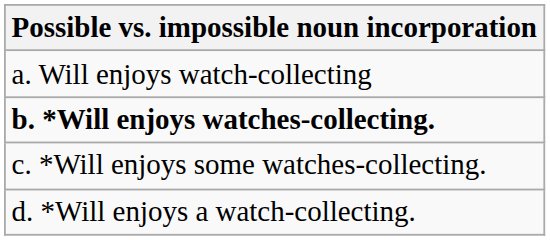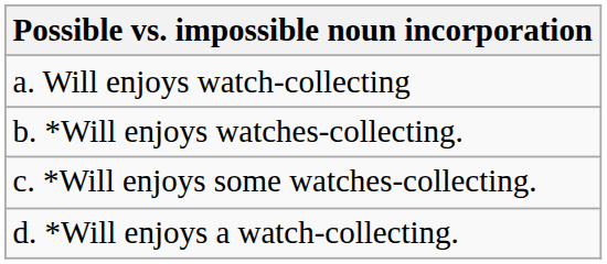row 3 | column 1: bold -> normal
